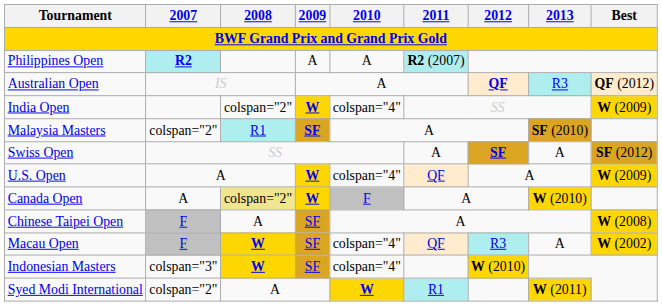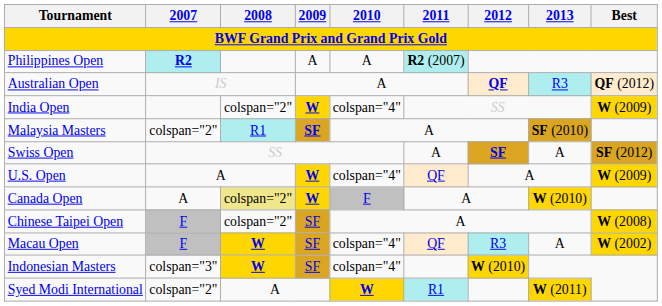Chinese Taipei Open | 2008: A -> colspan="2"
